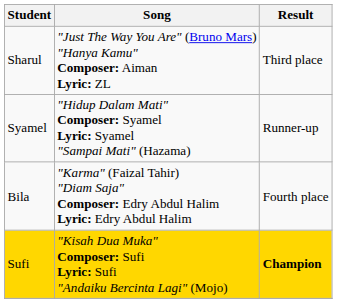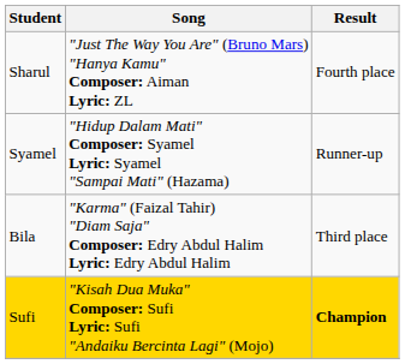Sharul | Result: Third place -> Fourth place
Bila | Result: Fourth place -> Third place
